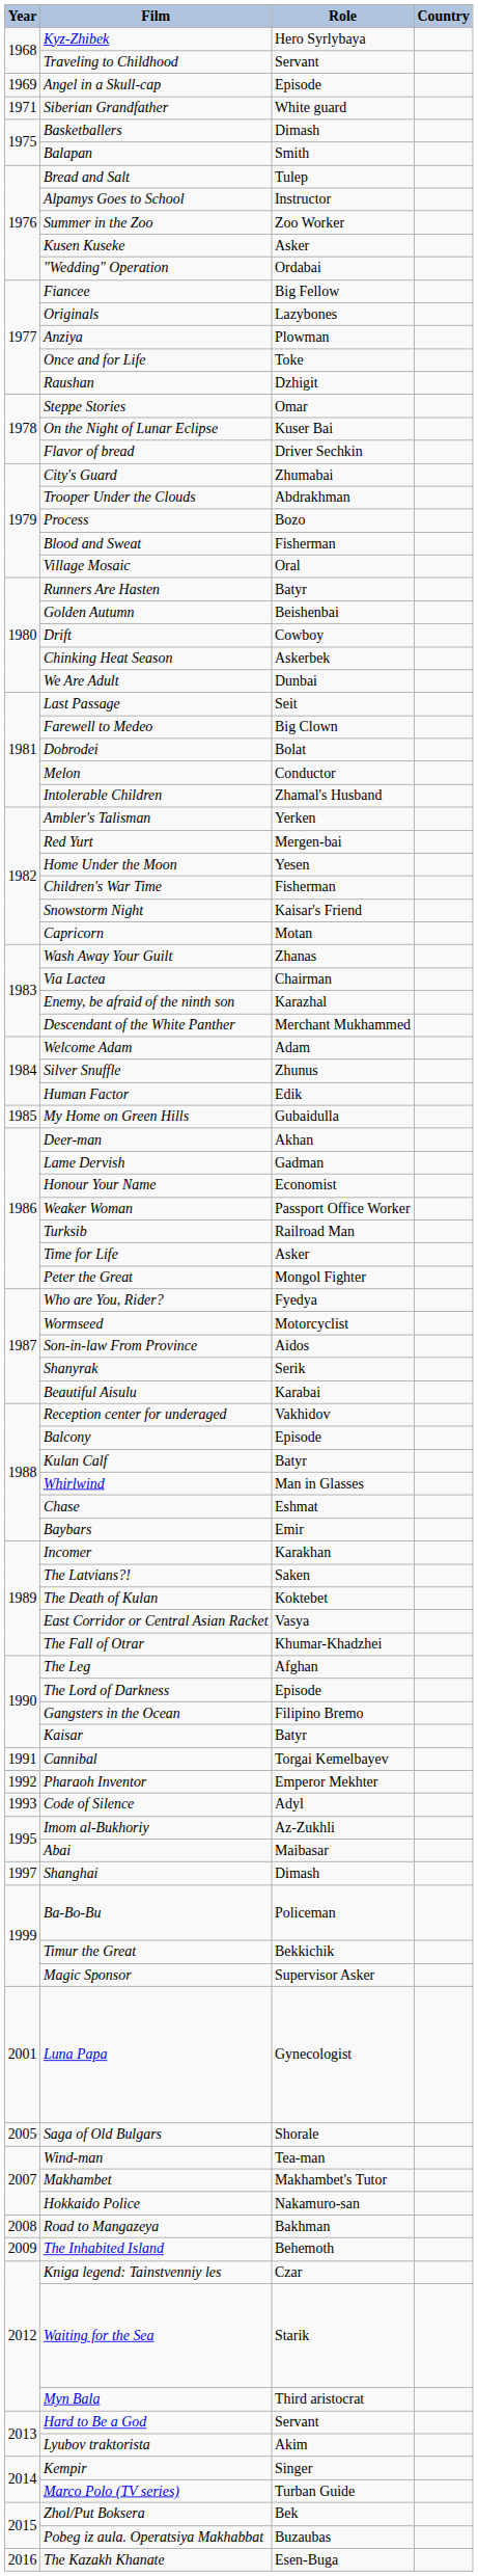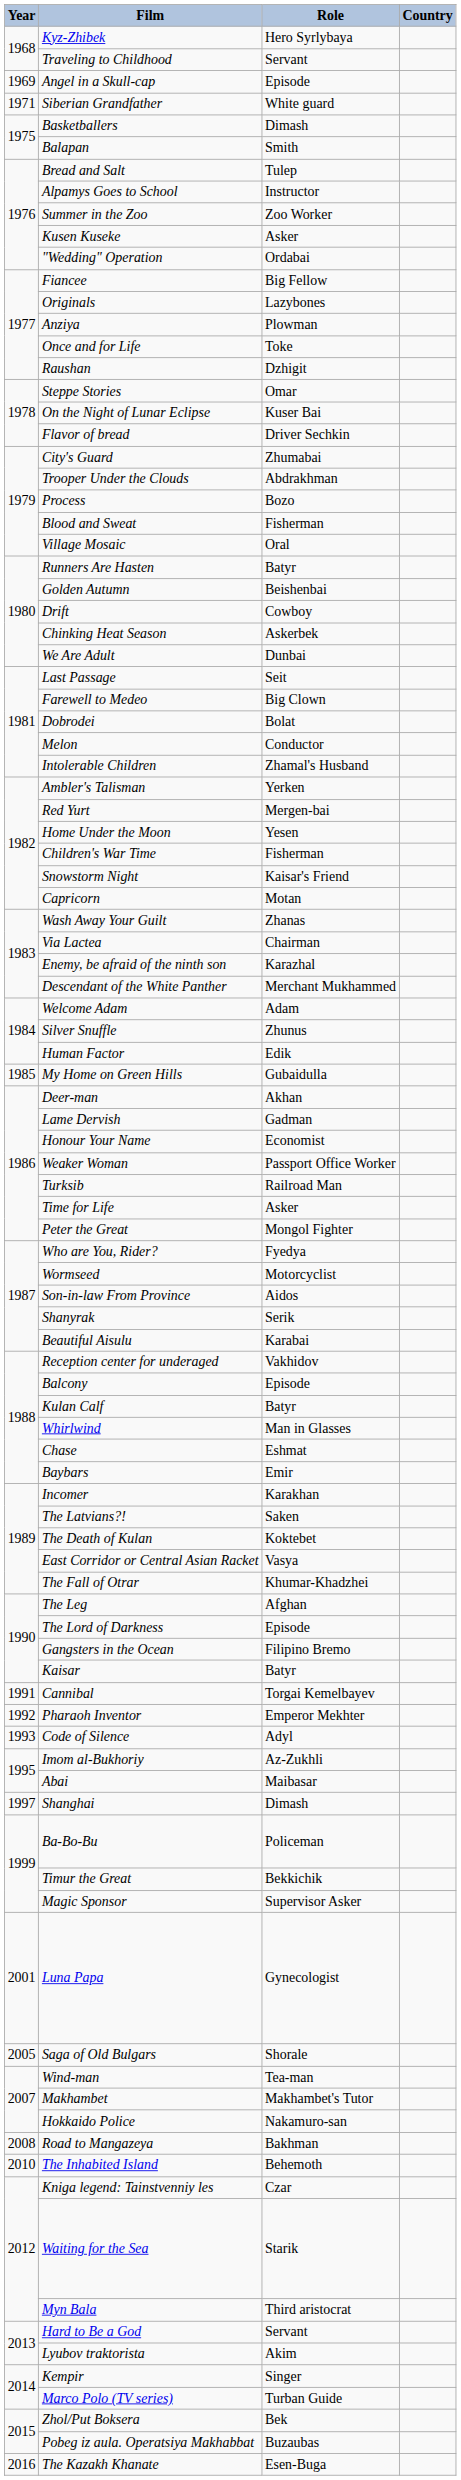The Inhabited Island | Year: 2009 -> 2010
